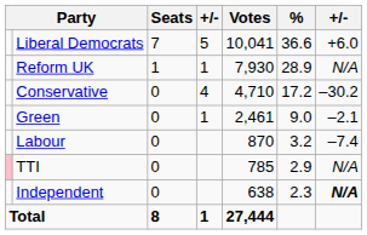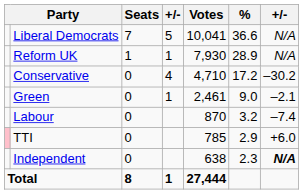Liberal Democrats | column 7: +6.0 -> N/A
TTI | column 7: N/A -> +6.0
